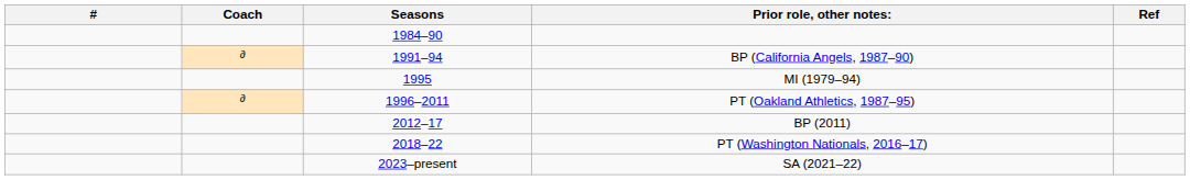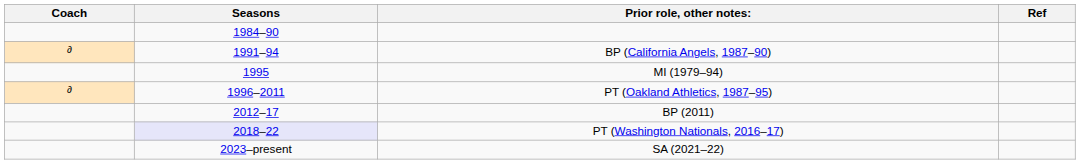- column: #
PT (Washington Nationals, 2016–17) | Seasons: no background -> lavender background
